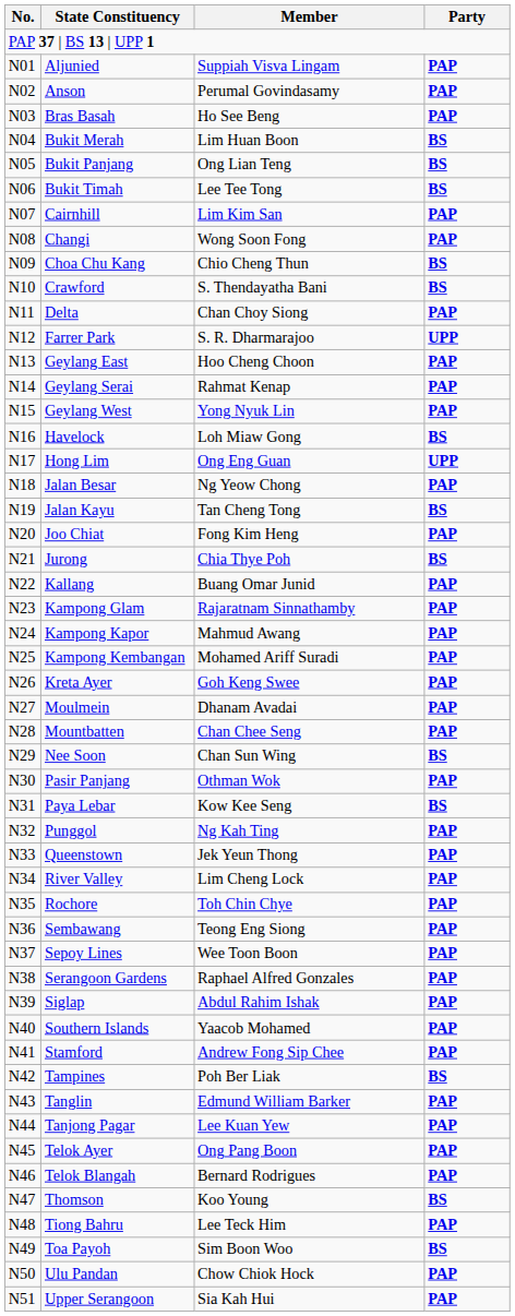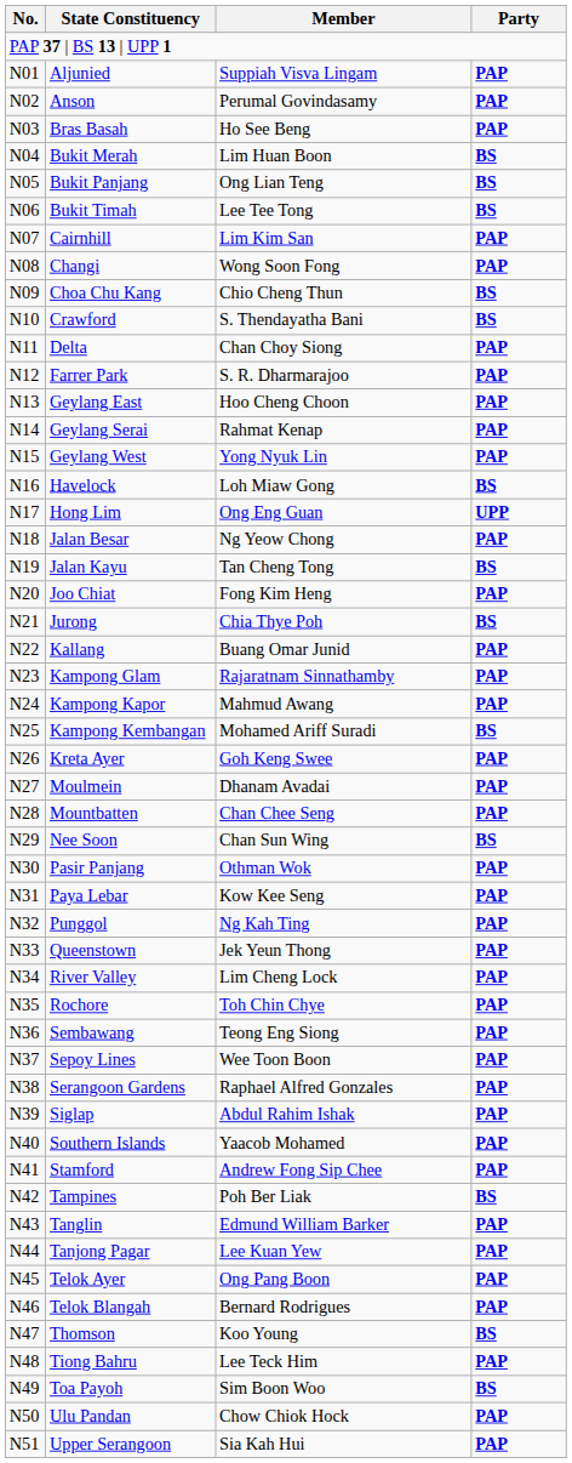Farrer Park | Party: UPP -> PAP
Kampong Kembangan | Party: PAP -> BS
Paya Lebar | Party: BS -> PAP
